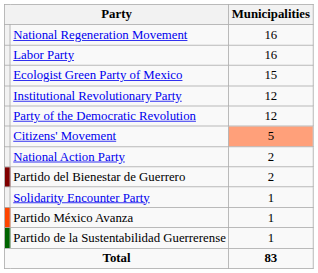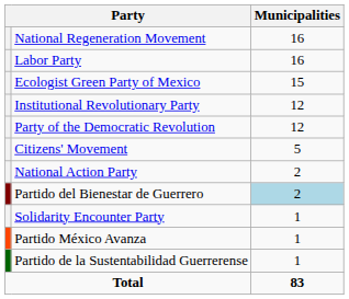Citizens' Movement | Municipalities: lightsalmon background -> no background
Partido del Bienestar de Guerrero | Municipalities: no background -> lightblue background
